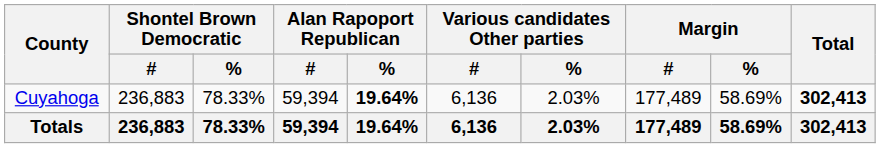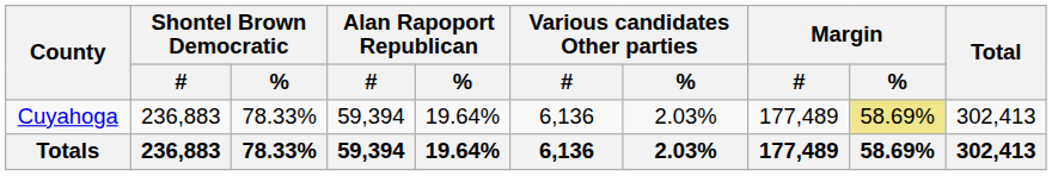Cuyahoga | Alan Rapoport Republican / %: bold -> normal
Cuyahoga | Margin / %: no background -> khaki background
Cuyahoga | Total: bold -> normal
